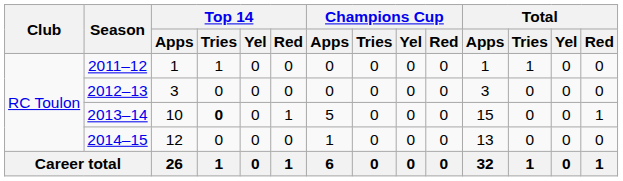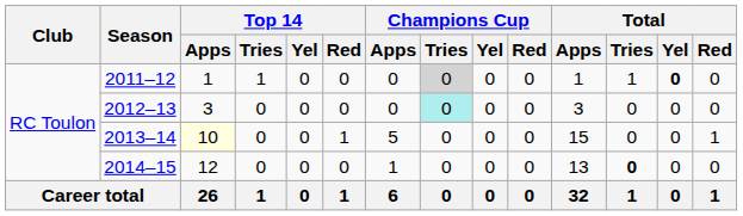2011–12 | Champions Cup / Tries: no background -> lightgrey background
2011–12 | Total / Yel: normal -> bold
2012–13 | Champions Cup / Tries: no background -> paleturquoise background
2013–14 | Top 14 / Apps: no background -> lightyellow background
2013–14 | Top 14 / Tries: bold -> normal
2014–15 | Total / Tries: normal -> bold
